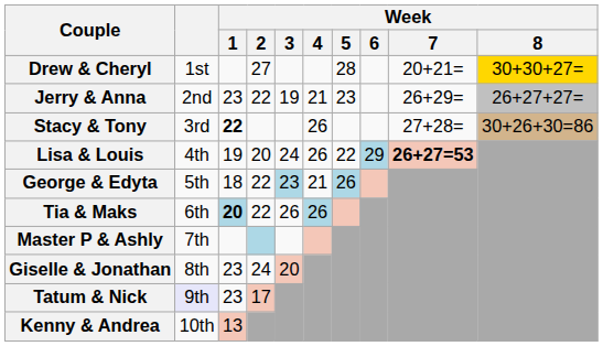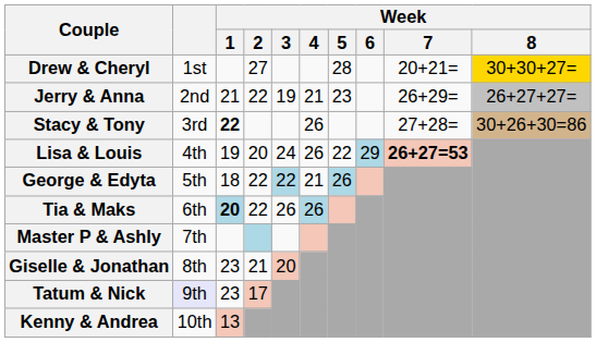Jerry & Anna | Week / 1: 23 -> 21
George & Edyta | Week / 3: 23 -> 22
Giselle & Jonathan | Week / 2: 24 -> 21
